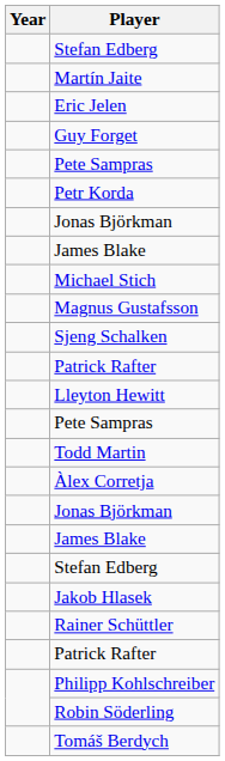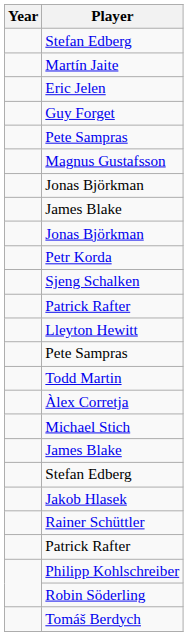row 7 | Player: Petr Korda -> Magnus Gustafsson
row 10 | Player: Michael Stich -> Jonas Björkman
row 11 | Player: Magnus Gustafsson -> Petr Korda
row 18 | Player: Jonas Björkman -> Michael Stich
